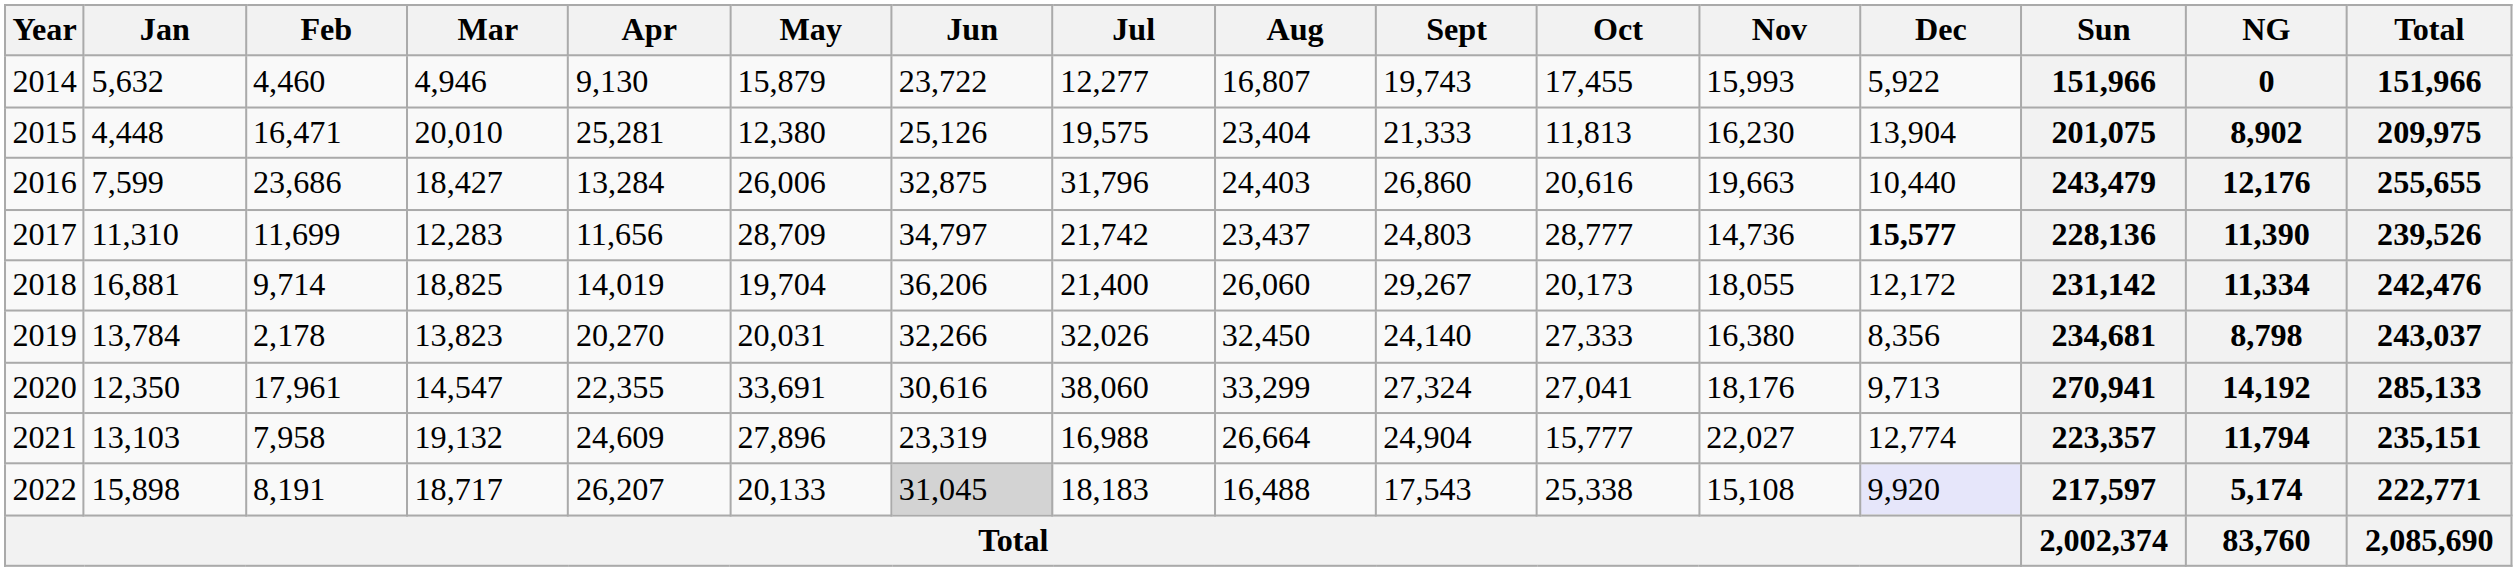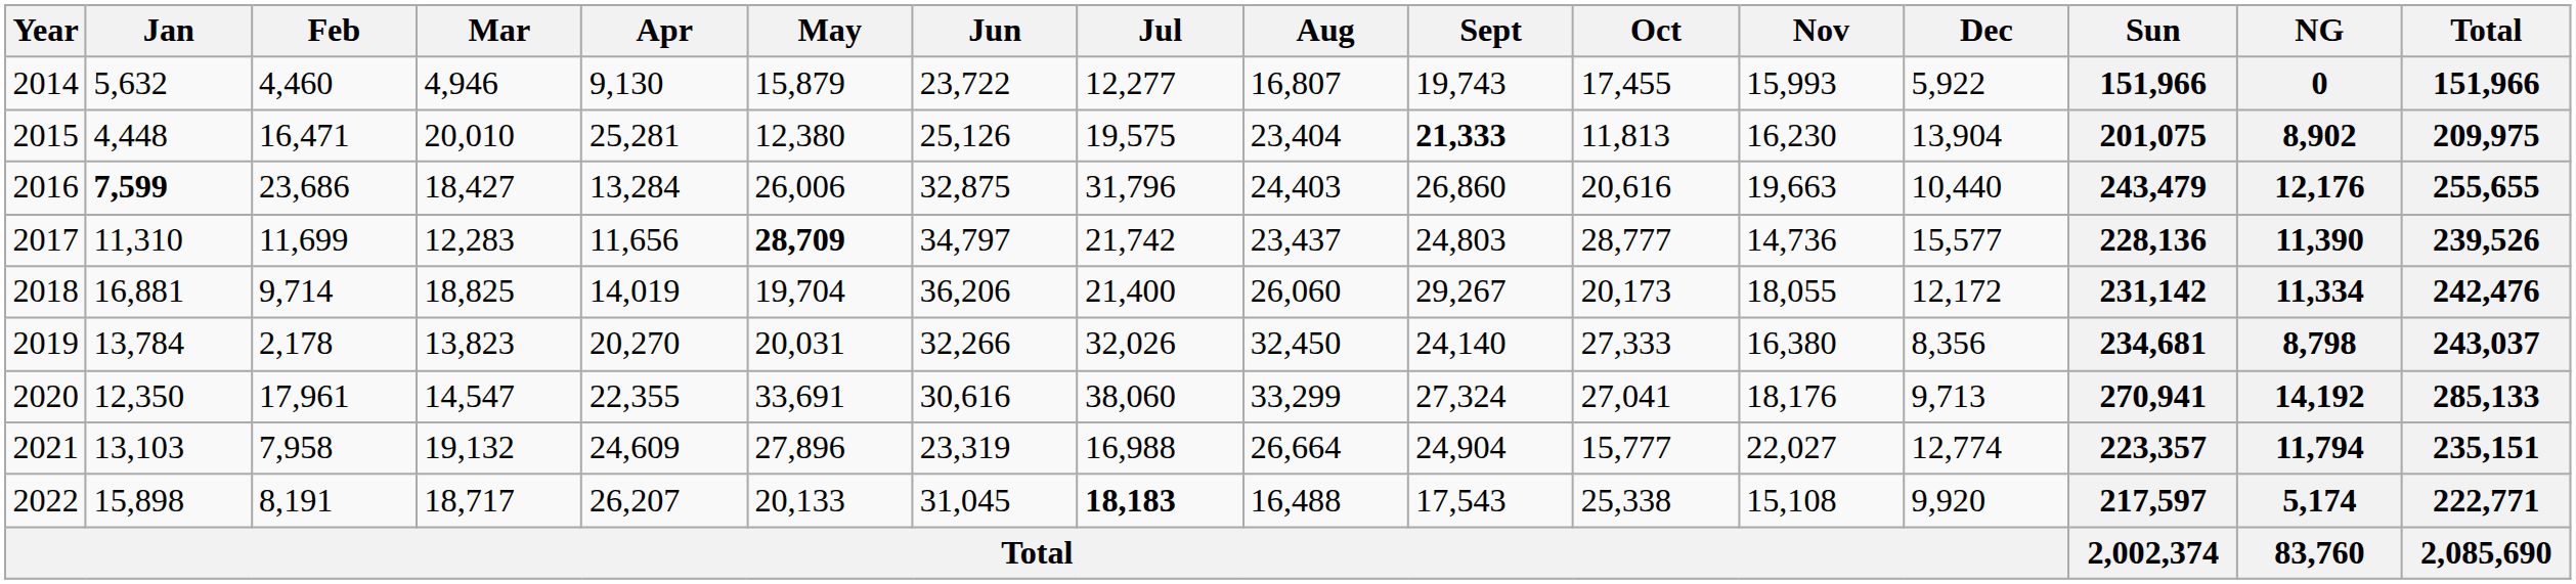2015 | Sept: normal -> bold
2016 | Jan: normal -> bold
2017 | May: normal -> bold
2017 | Dec: bold -> normal
2022 | Jun: lightgrey background -> no background
2022 | Jul: normal -> bold
2022 | Dec: lavender background -> no background
